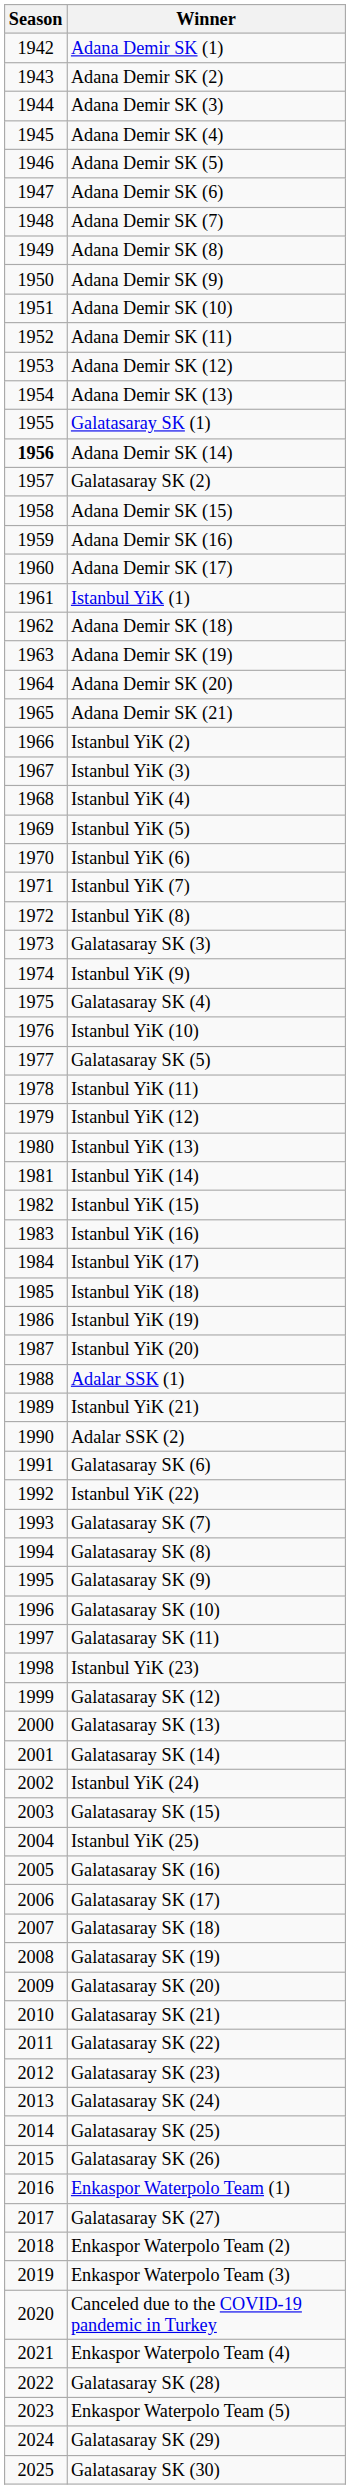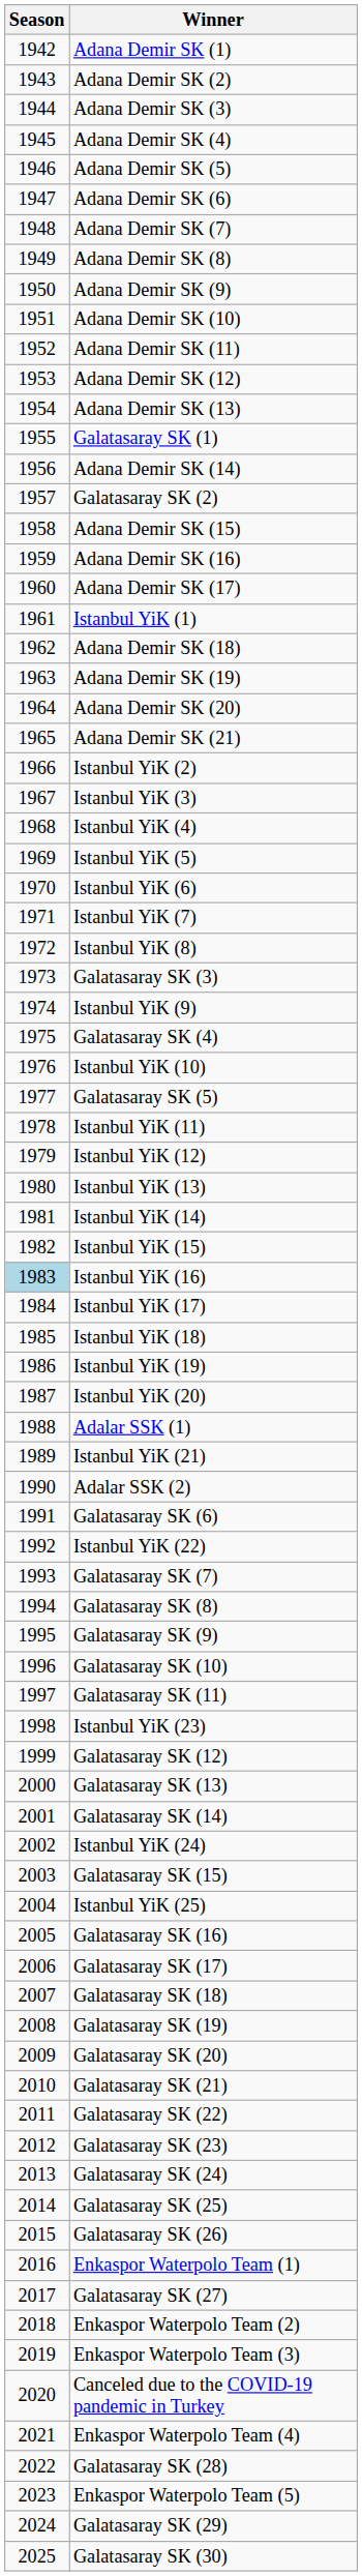Adana Demir SK (14) | Season: bold -> normal
Istanbul YiK (16) | Season: no background -> lightblue background
